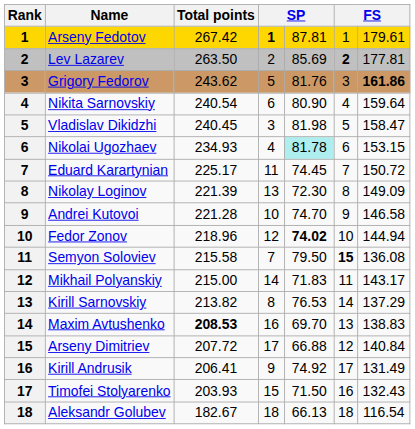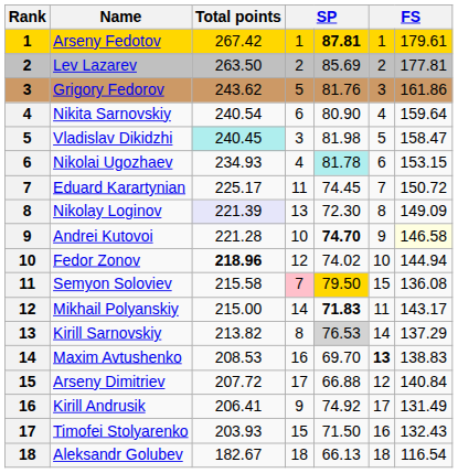Arseny Fedotov | column 4: bold -> normal
Arseny Fedotov | column 5: normal -> bold
Lev Lazarev | column 6: bold -> normal
Grigory Fedorov | column 7: bold -> normal
Vladislav Dikidzhi | Total points: no background -> paleturquoise background
Nikolay Loginov | Total points: no background -> lavender background
Andrei Kutovoi | column 5: normal -> bold
Andrei Kutovoi | column 7: no background -> lightyellow background
Fedor Zonov | Total points: normal -> bold
Fedor Zonov | column 5: bold -> normal
Semyon Soloviev | column 4: no background -> pink background
Semyon Soloviev | column 5: no background -> gold background
Semyon Soloviev | column 6: bold -> normal
Mikhail Polyanskiy | column 5: normal -> bold
Kirill Sarnovskiy | column 5: no background -> lightgrey background
Maxim Avtushenko | Total points: bold -> normal
Maxim Avtushenko | column 6: normal -> bold
